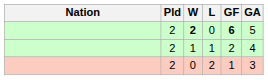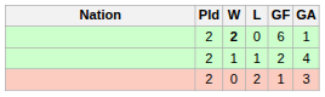row 2 | GF: bold -> normal
row 2 | GA: 5 -> 1
